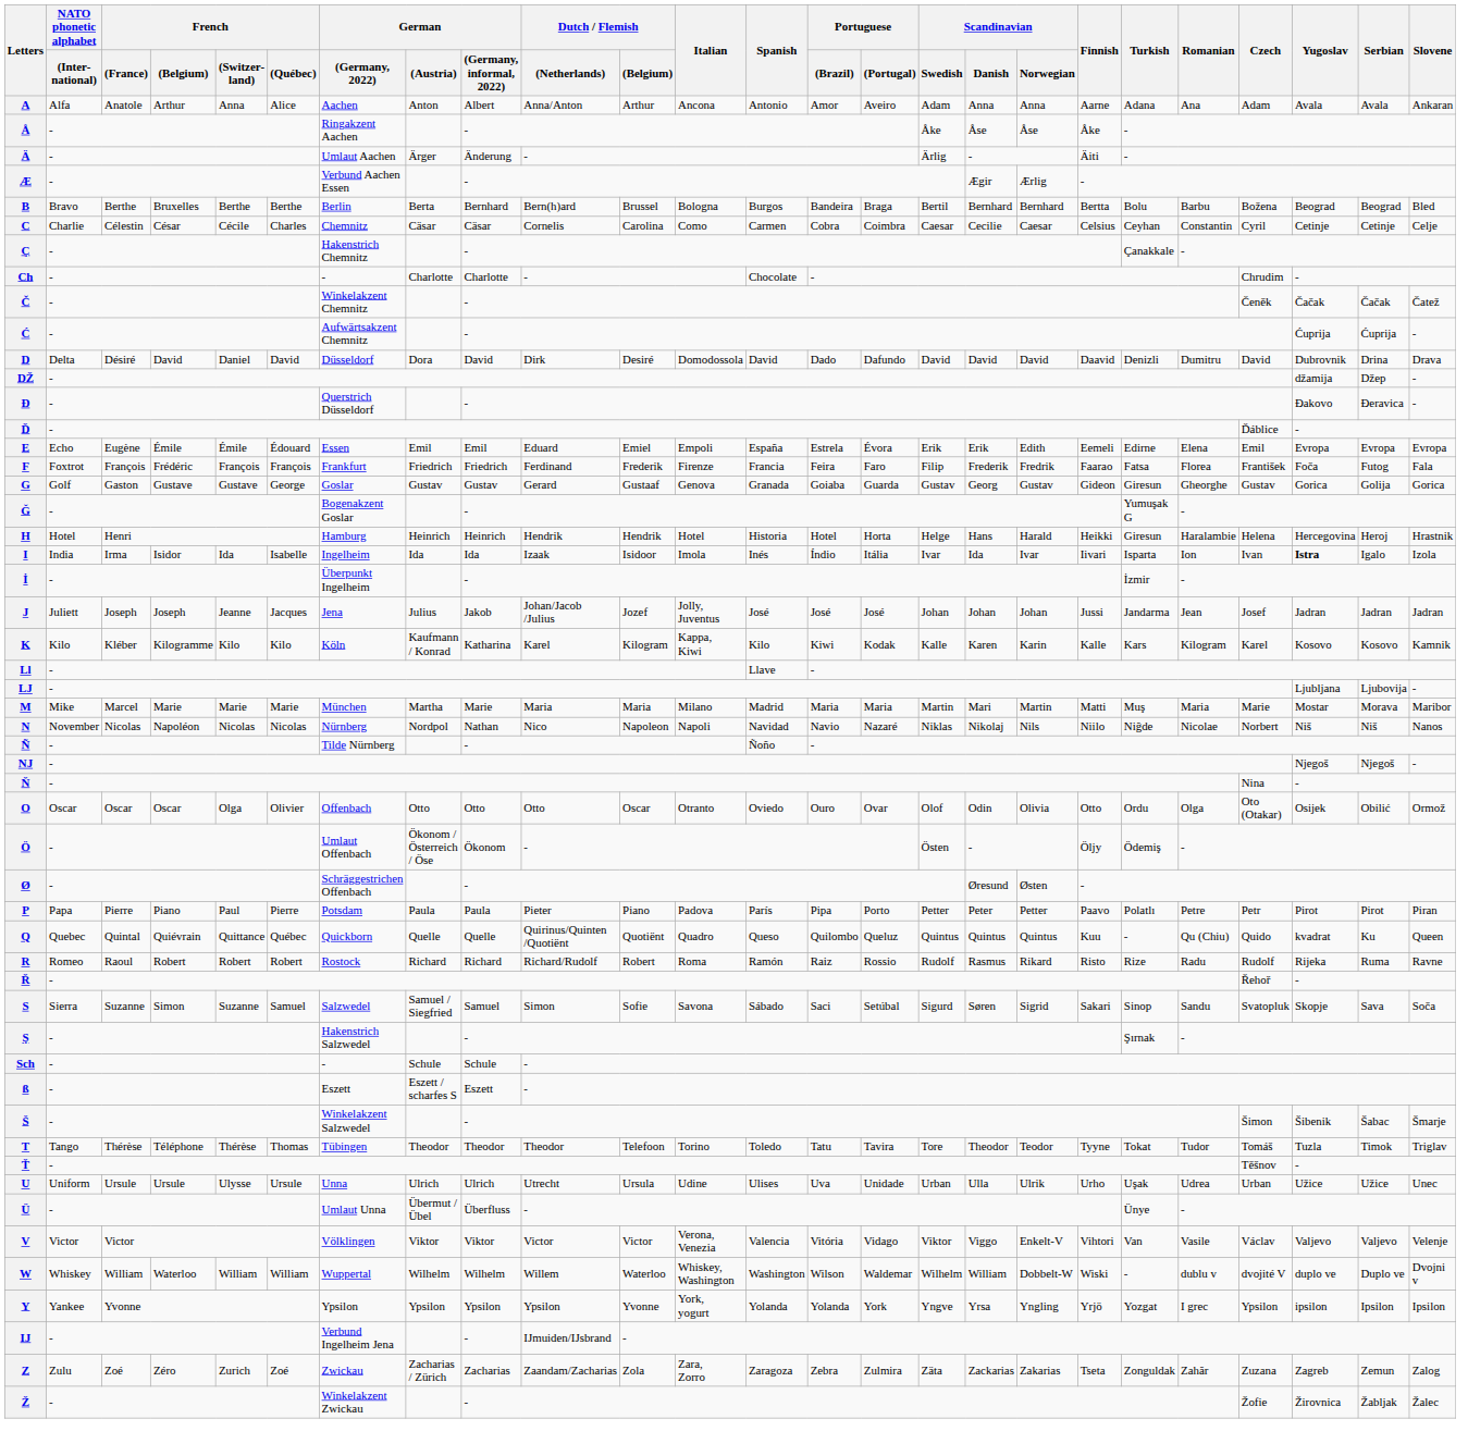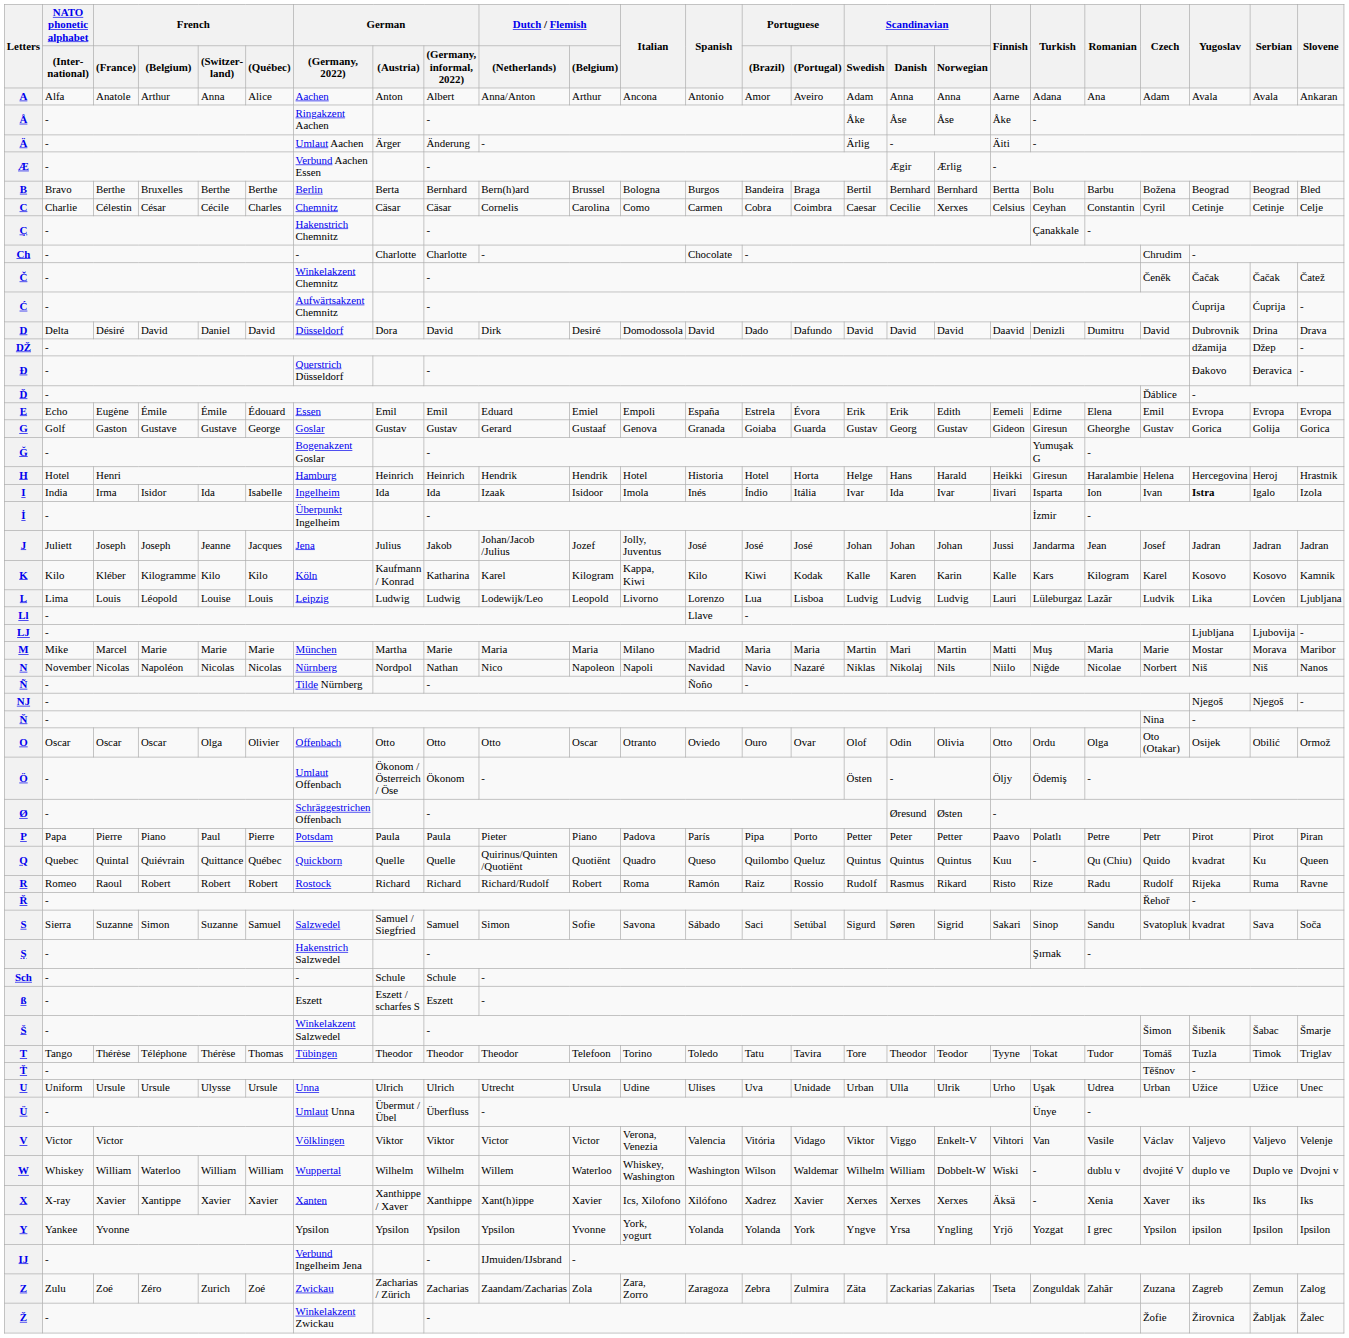C | Scandinavian / Norwegian: Caesar -> Xerxes
- row: F | Foxtrot | François | Frédéric | François | François | Frankfurt | Friedrich | Friedrich | Ferdinand | Frederik | Firenze | Francia | Feira | Faro | Filip | Frederik | Fredrik | Faarao | Fatsa | Florea | František | Foča | Futog | Fala
+ row: L | Lima | Louis | Léopold | Louise | Louis | Leipzig | Ludwig | Ludwig | Lodewijk/Leo | Leopold | Livorno | Lorenzo | Lua | Lisboa | Ludvig | Ludvig | Ludvig | Lauri | Lüleburgaz | Lazăr | Ludvik | Lika | Lovćen | Ljubljana
S | Yugoslav: Skopje -> kvadrat
+ row: X | X-ray | Xavier | Xantippe | Xavier | Xavier | Xanten | Xanthippe / Xaver | Xanthippe | Xant(h)ippe | Xavier | Ics, Xilofono | Xilófono | Xadrez | Xavier | Xerxes | Xerxes | Xerxes | Äksä | - | Xenia | Xaver | iks | Iks | Iks
